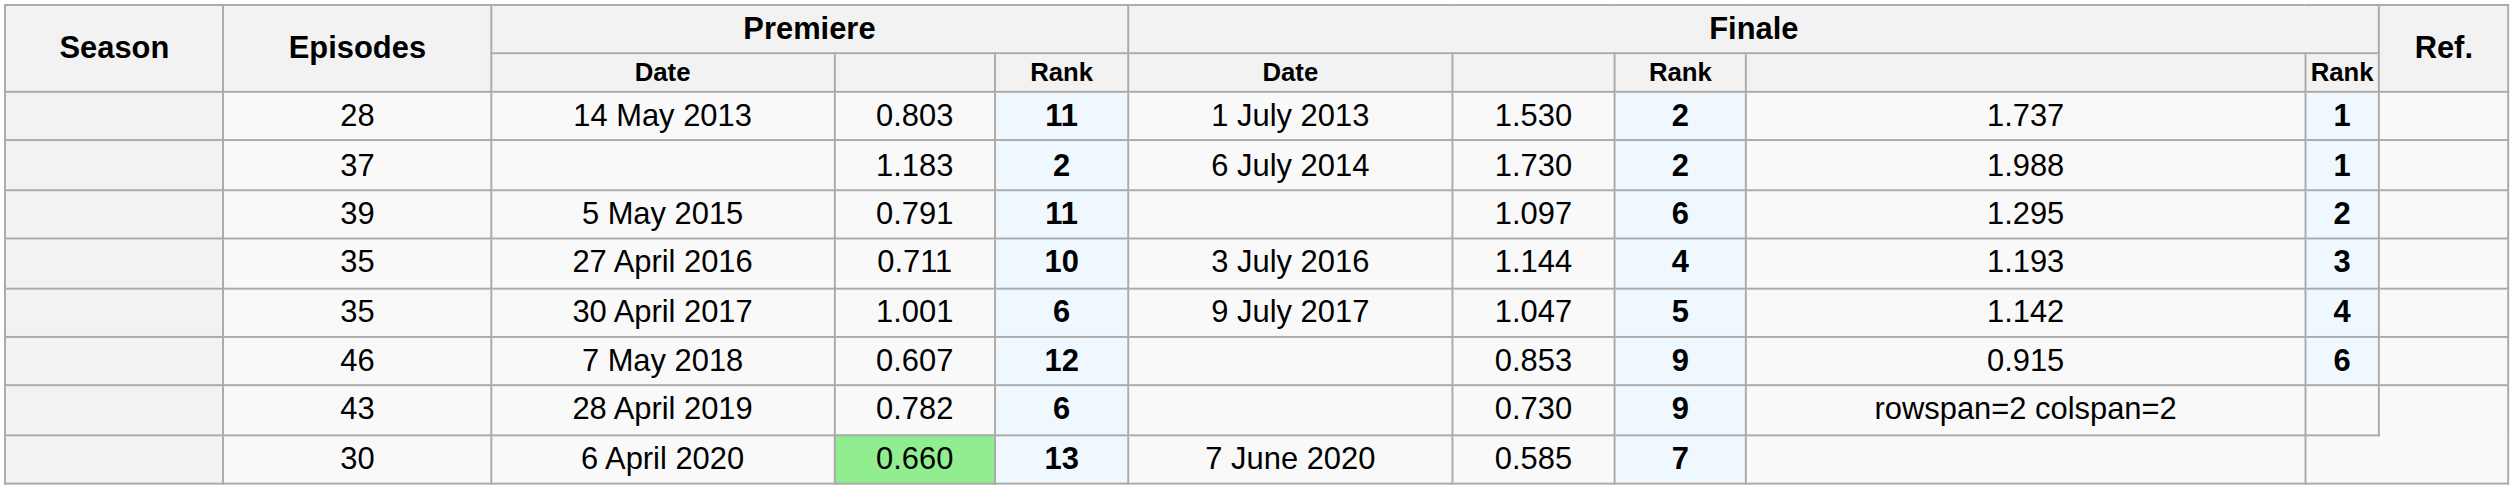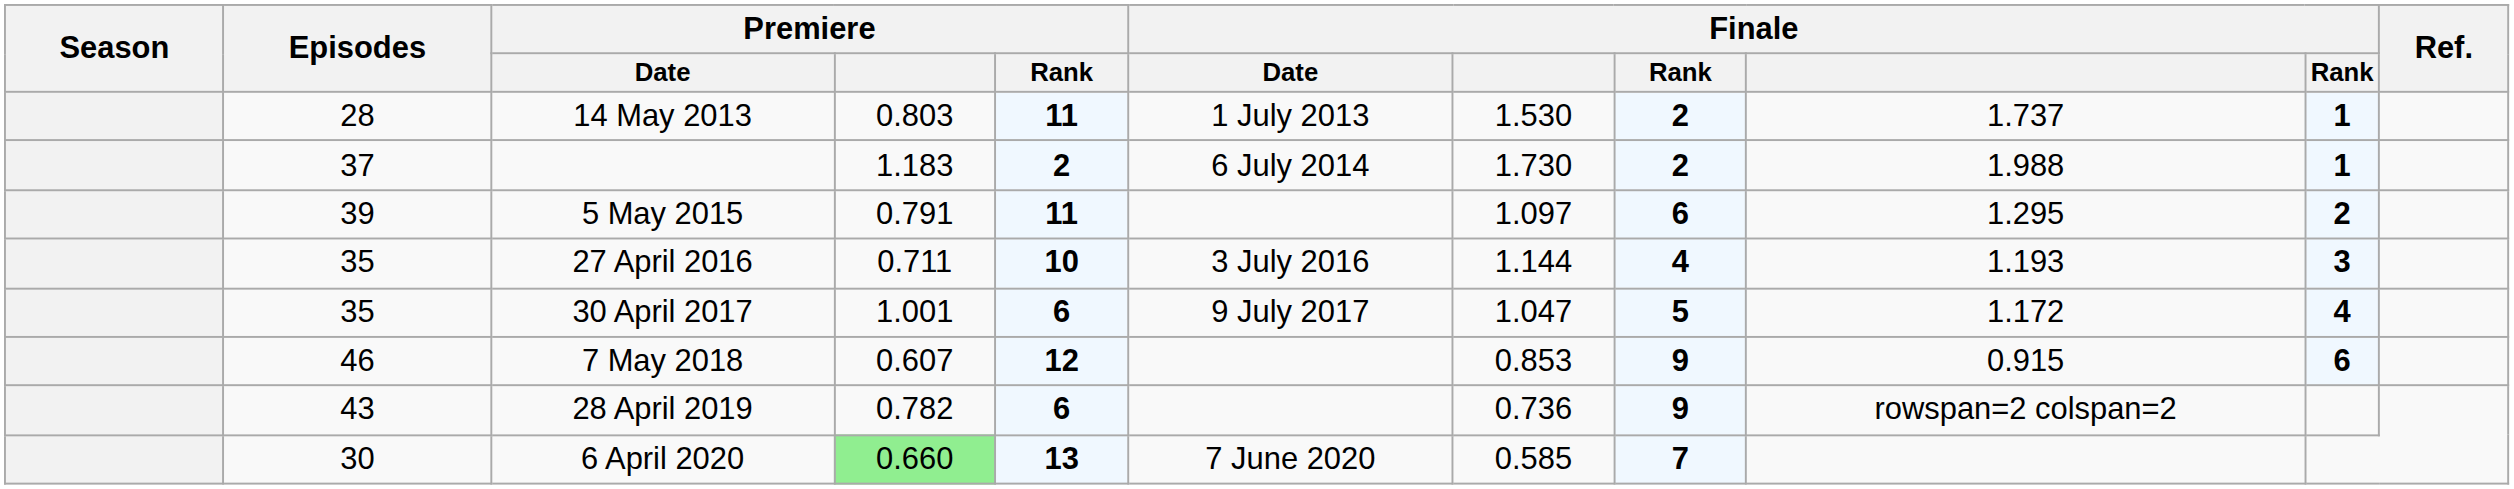30 April 2017 | column 9: 1.142 -> 1.172
28 April 2019 | column 7: 0.730 -> 0.736
